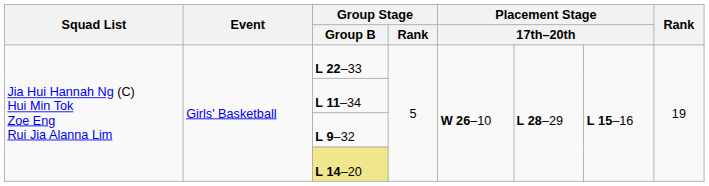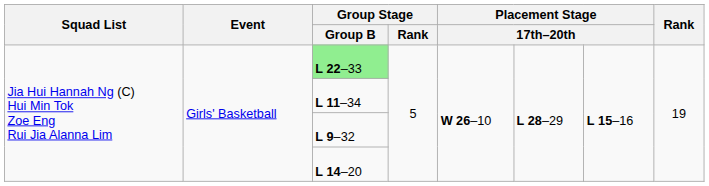L 22–33 | Group Stage / Group B: no background -> lightgreen background
L 14–20 | Group Stage / Group B: khaki background -> no background
